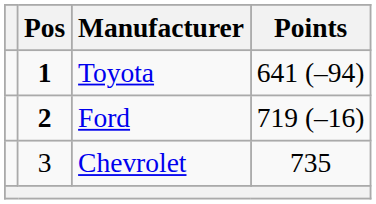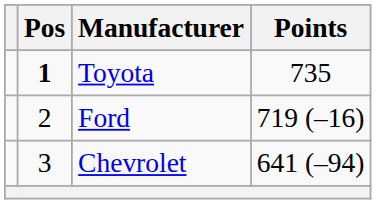Toyota | Points: 641 (–94) -> 735
Ford | Pos: bold -> normal
Chevrolet | Points: 735 -> 641 (–94)
